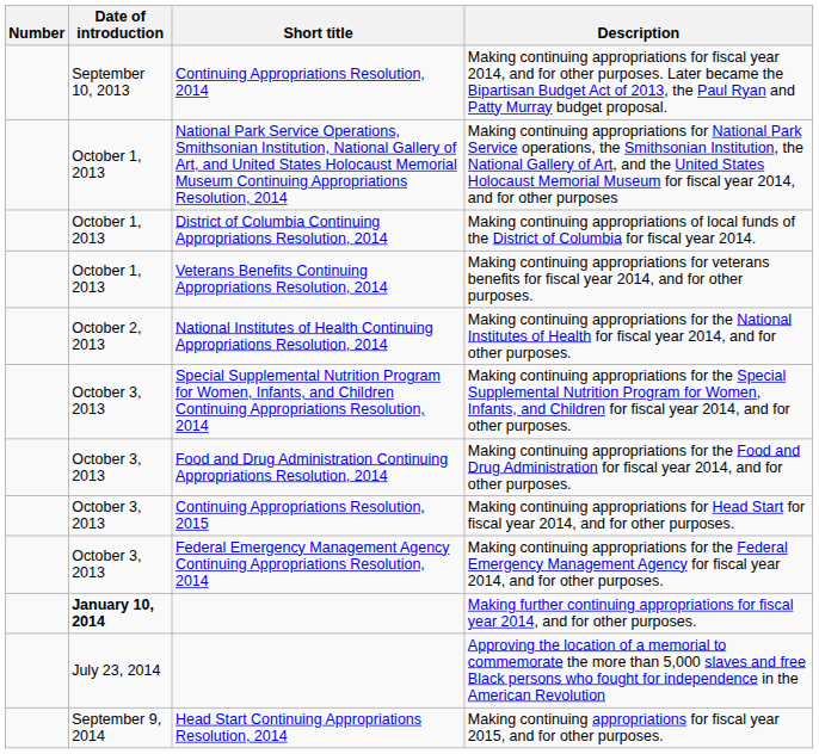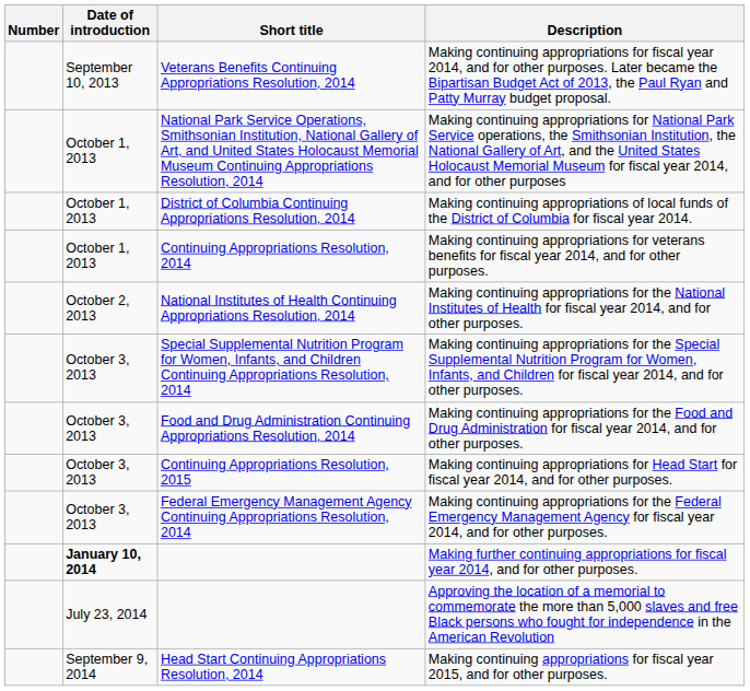row 2 | Short title: Continuing Appropriations Resolution, 2014 -> Veterans Benefits Continuing Appropriations Resolution, 2014
row 5 | Short title: Veterans Benefits Continuing Appropriations Resolution, 2014 -> Continuing Appropriations Resolution, 2014
